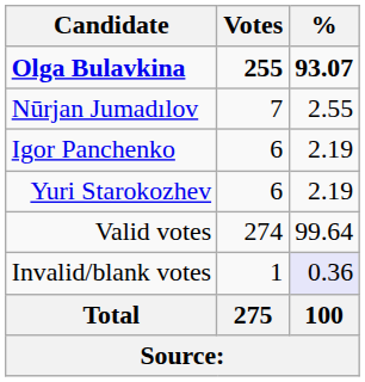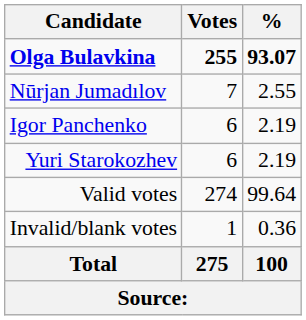Invalid/blank votes | %: lavender background -> no background
